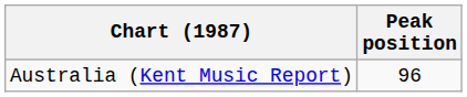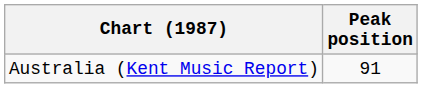Australia (Kent Music Report) | Peak position: 96 -> 91
